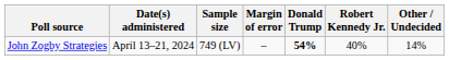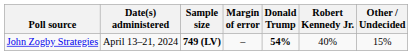John Zogby Strategies | Sample size: normal -> bold
John Zogby Strategies | Other / Undecided: 14% -> 15%
